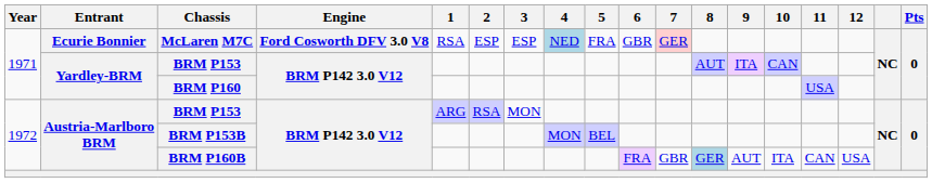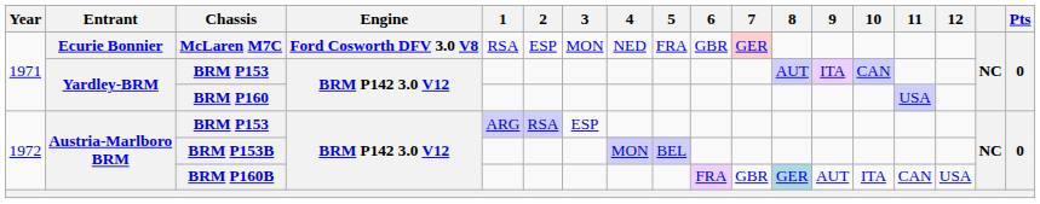McLaren M7C | 3: ESP -> MON
McLaren M7C | 4: lightblue background -> no background
Austria-Marlboro BRM / BRM P153 | 3: MON -> ESP
